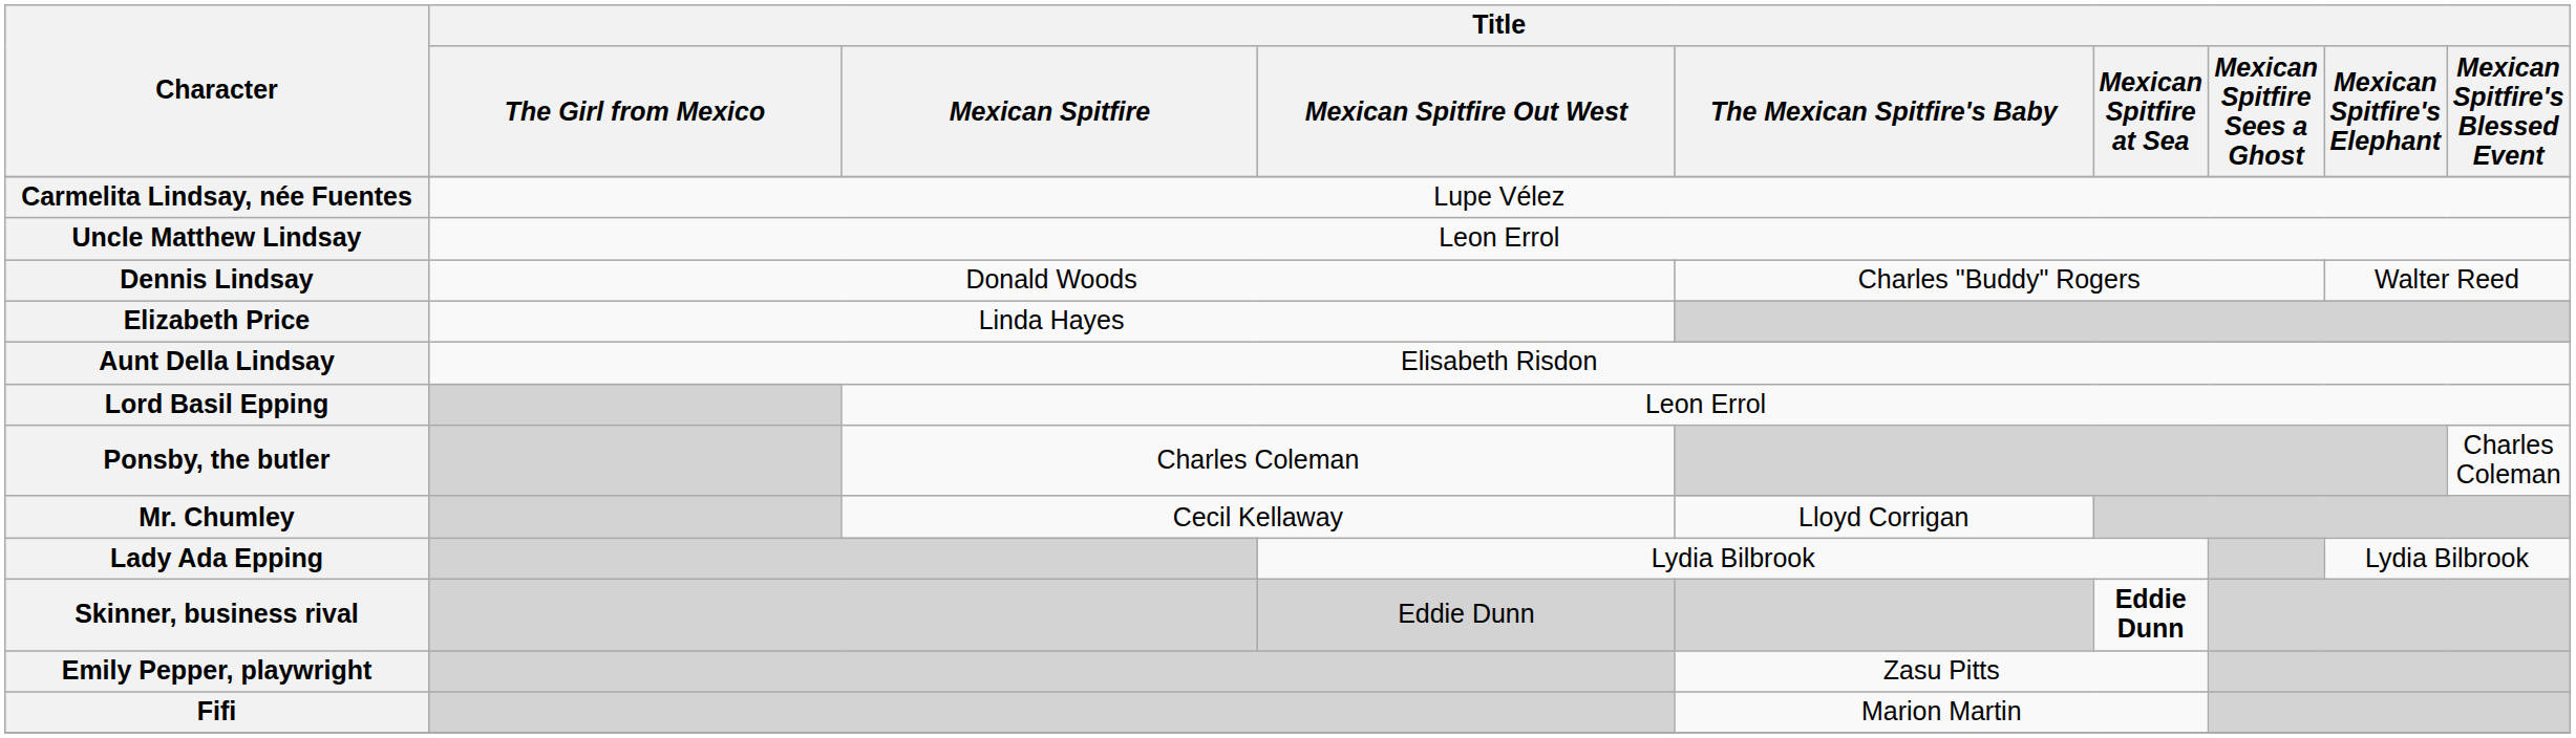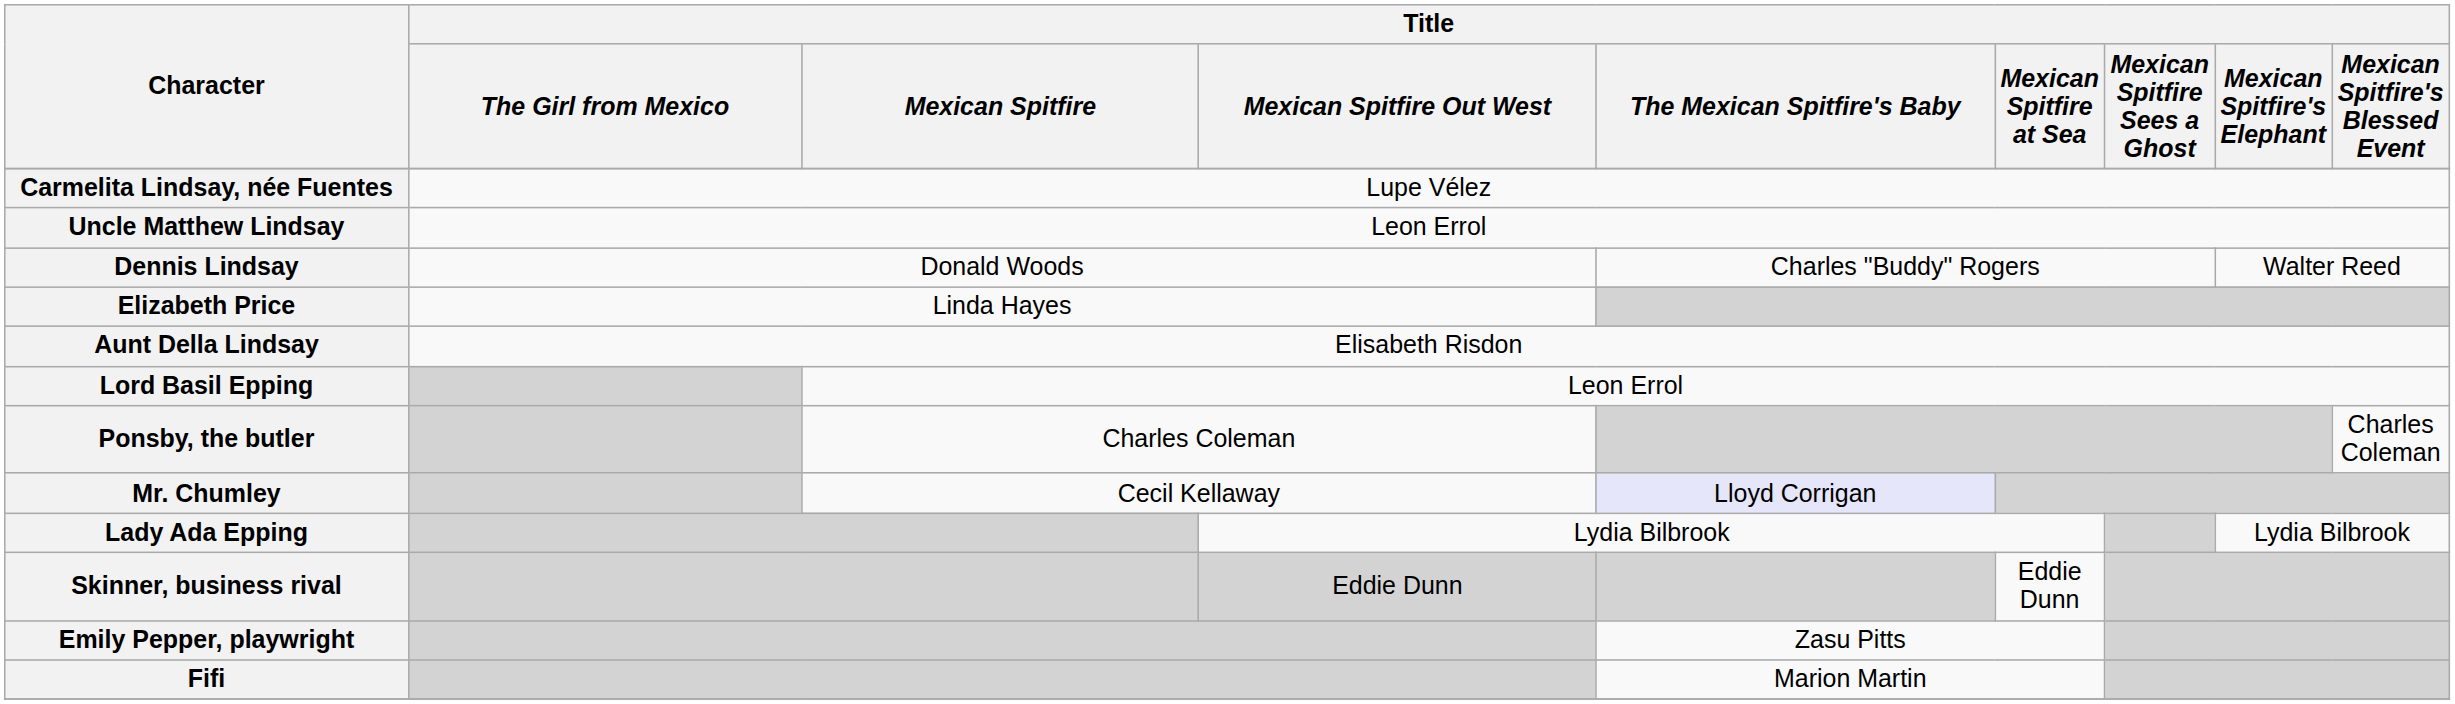Mr. Chumley | Title / The Mexican Spitfire's Baby: no background -> lavender background
Skinner, business rival | Title / Mexican Spitfire at Sea: bold -> normal
